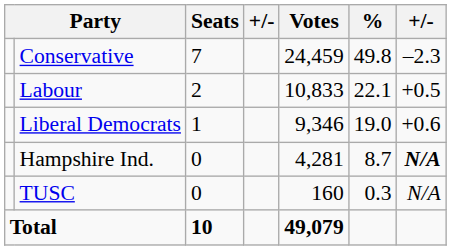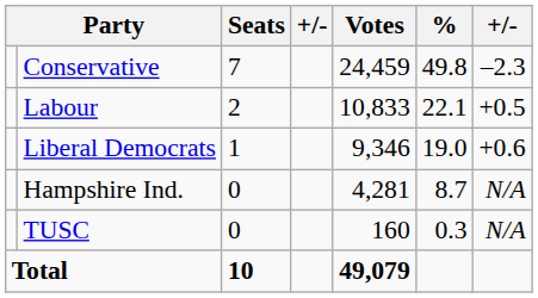Hampshire Ind. | column 7: bold -> normal
